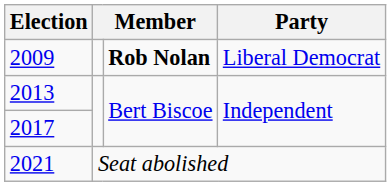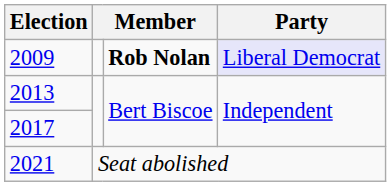2009 | Party: no background -> lavender background
